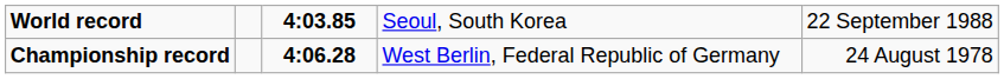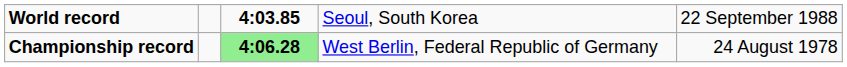Championship record | column 3: no background -> lightgreen background
